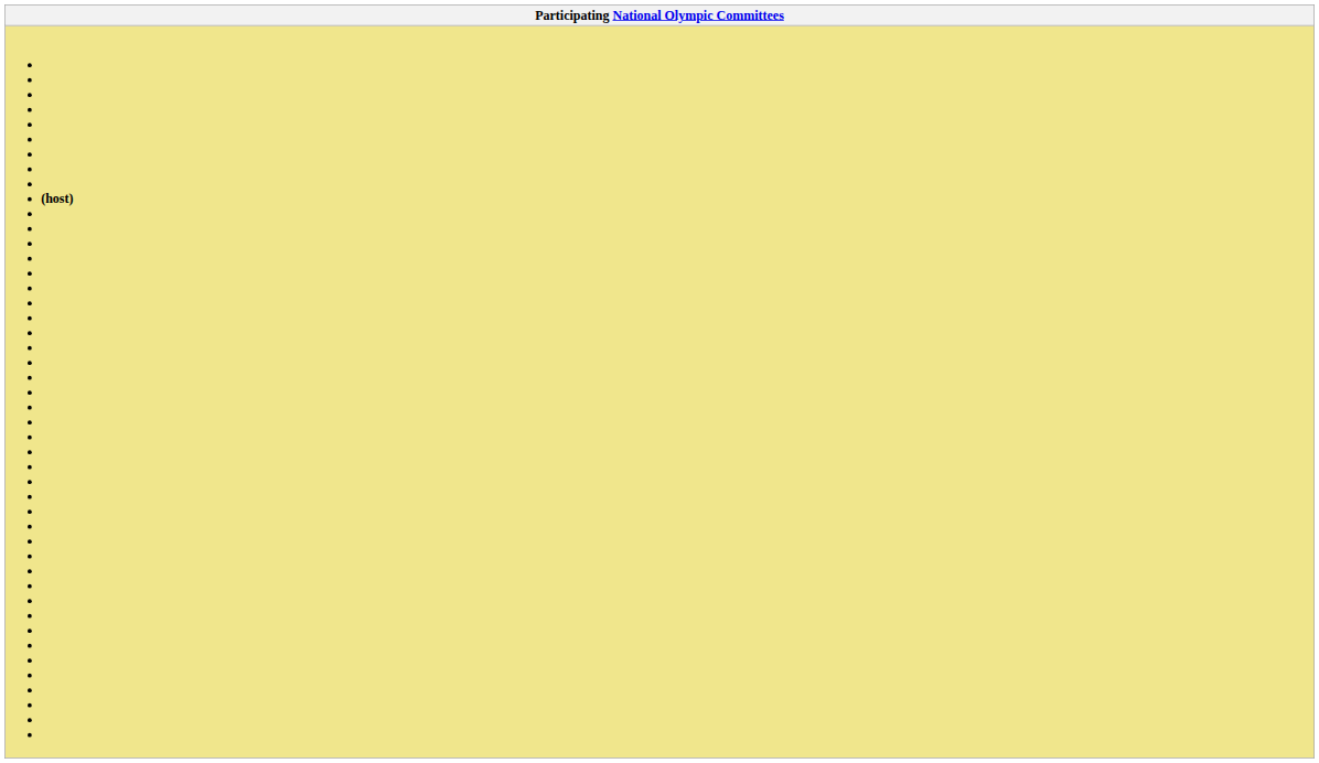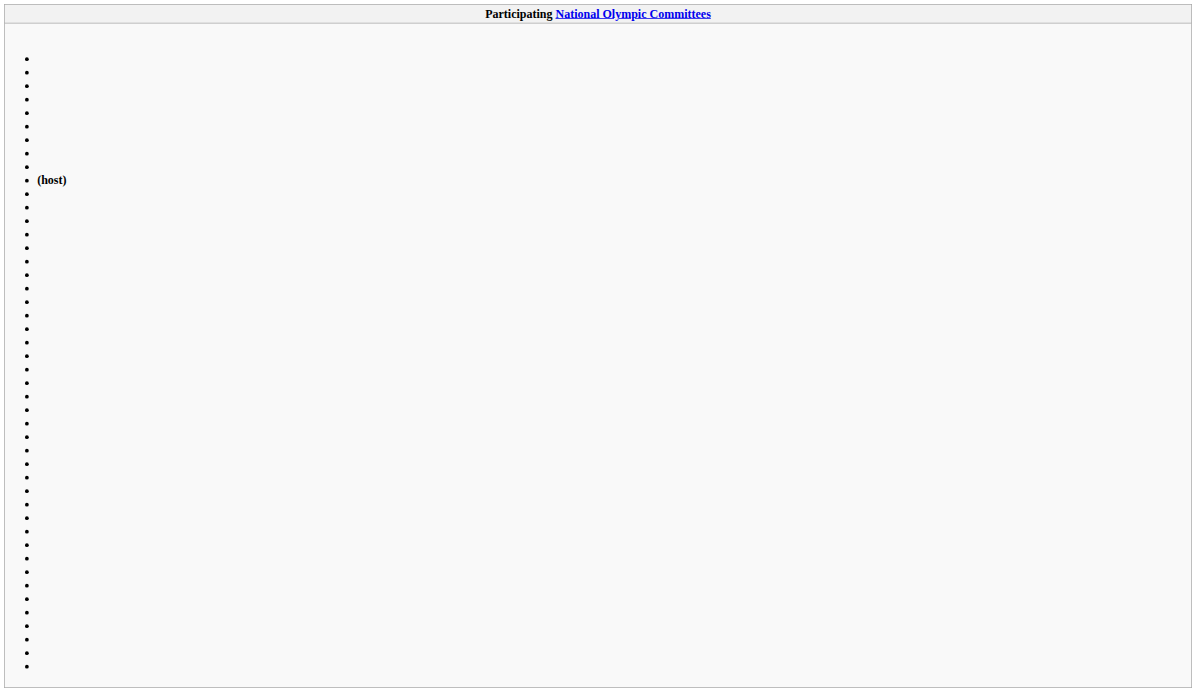row 2 | column 1: khaki background -> no background
